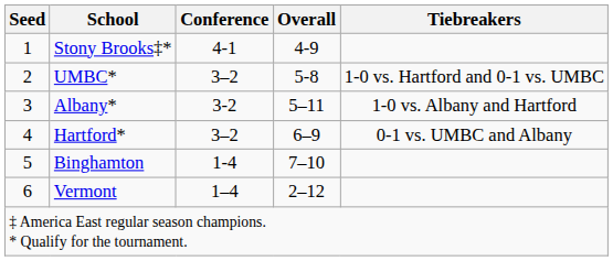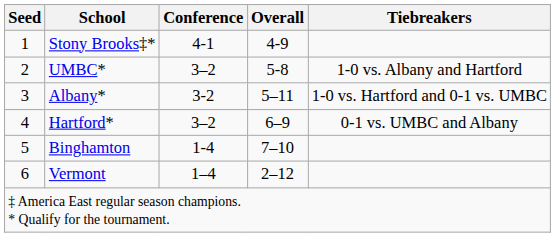UMBC* | Tiebreakers: 1-0 vs. Hartford and 0-1 vs. UMBC -> 1-0 vs. Albany and Hartford
Albany* | Tiebreakers: 1-0 vs. Albany and Hartford -> 1-0 vs. Hartford and 0-1 vs. UMBC
